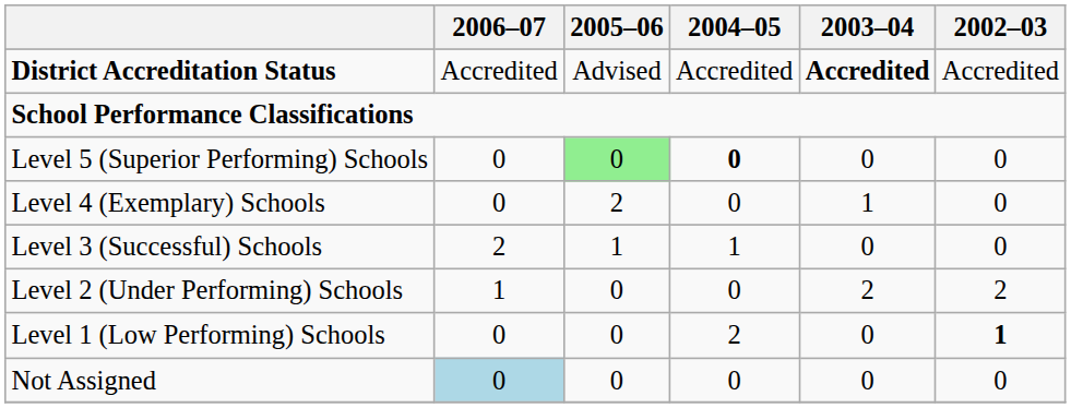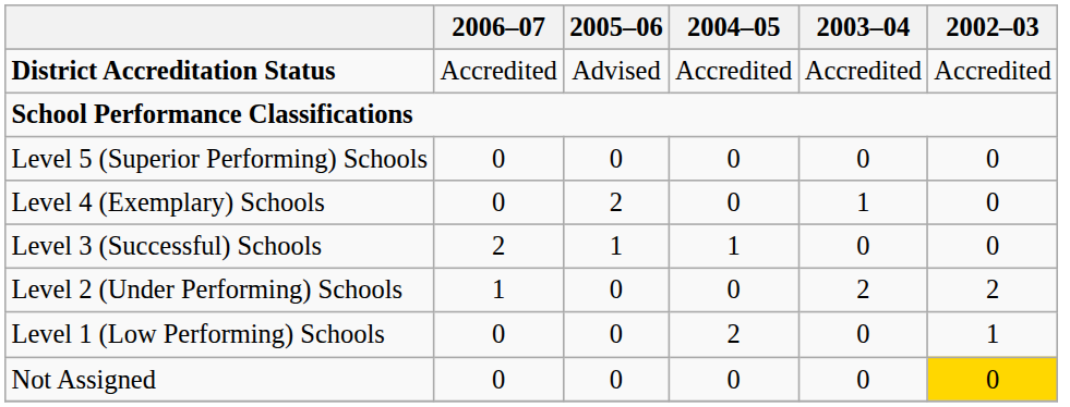District Accreditation Status | 2003–04: bold -> normal
Level 5 (Superior Performing) Schools | 2005–06: lightgreen background -> no background
Level 5 (Superior Performing) Schools | 2004–05: bold -> normal
Level 1 (Low Performing) Schools | 2002–03: bold -> normal
Not Assigned | 2006–07: lightblue background -> no background
Not Assigned | 2002–03: no background -> gold background
